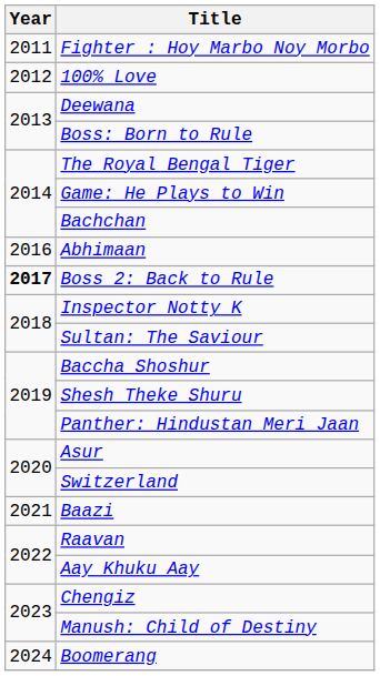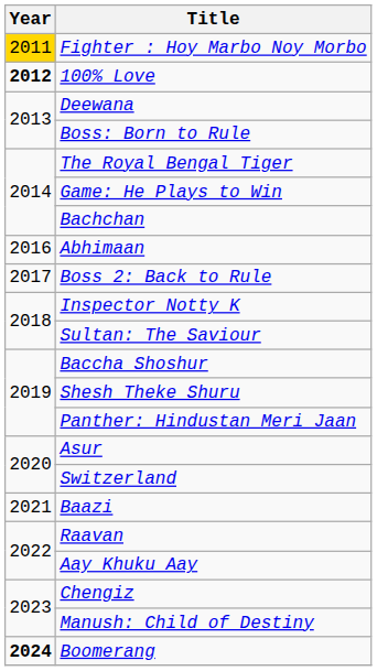Fighter : Hoy Marbo Noy Morbo | Year: no background -> gold background
100% Love | Year: normal -> bold
Boss 2: Back to Rule | Year: bold -> normal
Boomerang | Year: normal -> bold
